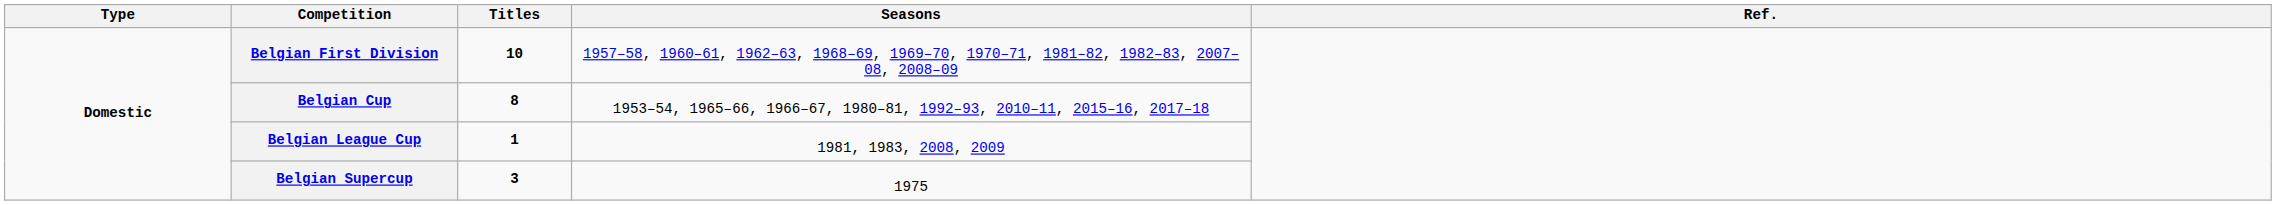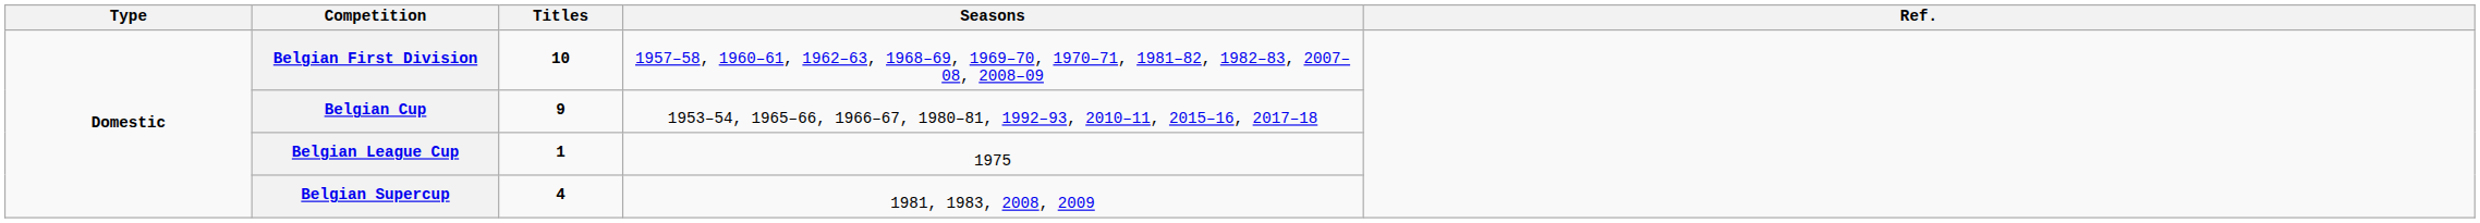Belgian Cup | Titles: 8 -> 9
Belgian League Cup | Seasons: 1981, 1983, 2008, 2009 -> 1975
Belgian Supercup | Titles: 3 -> 4
Belgian Supercup | Seasons: 1975 -> 1981, 1983, 2008, 2009
